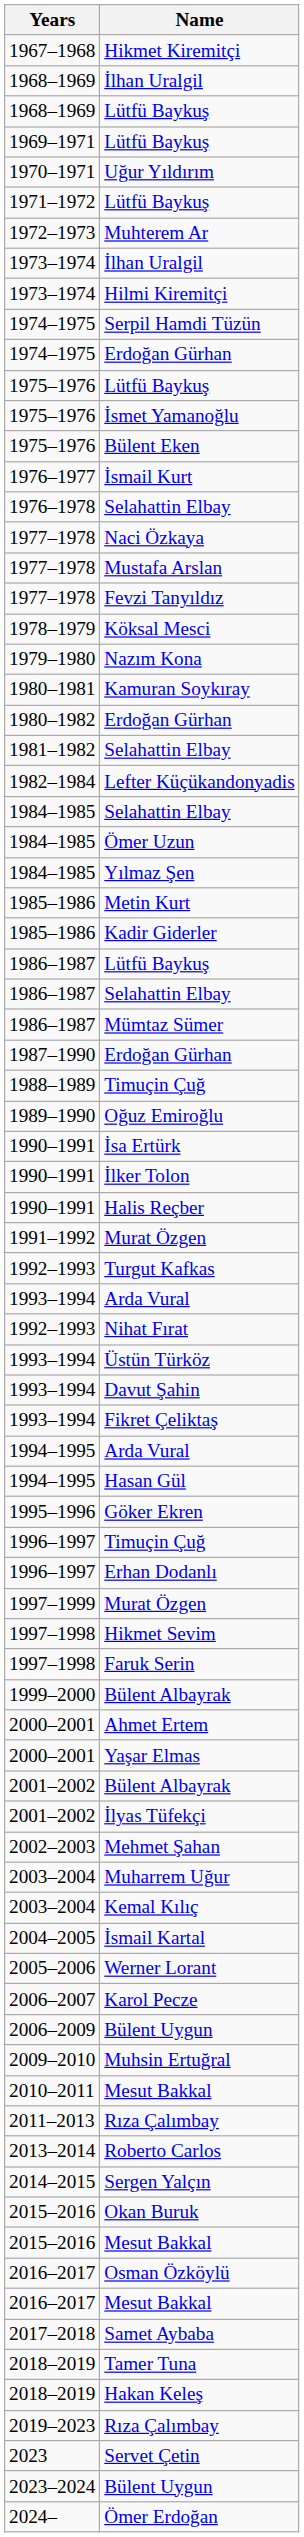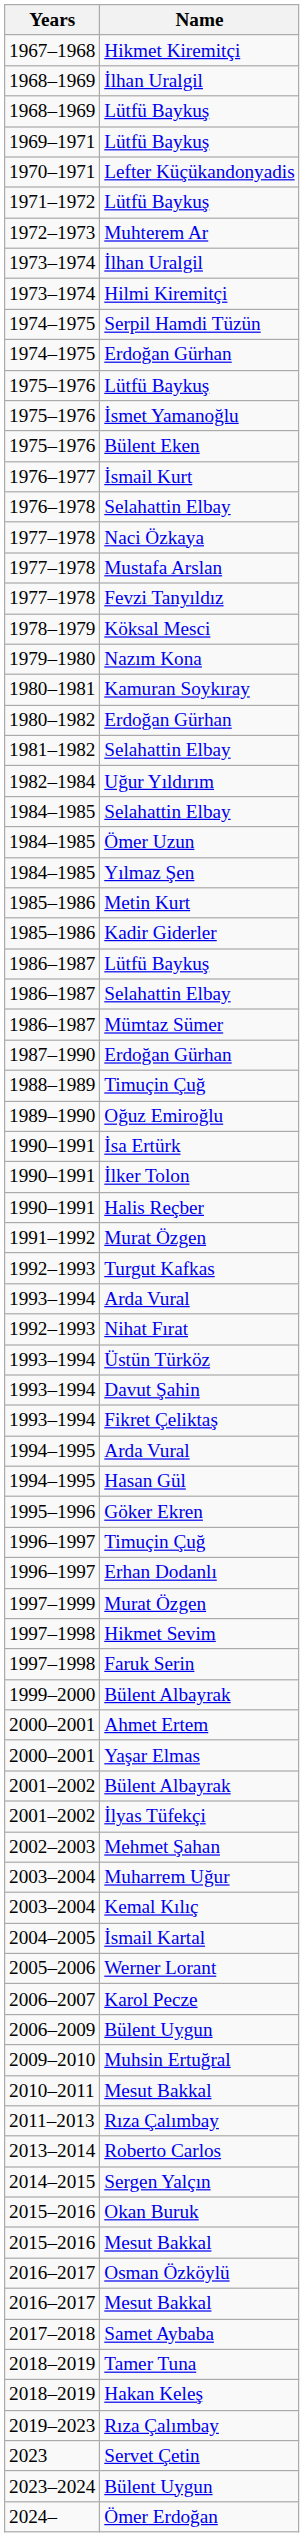row 6 | Name: Uğur Yıldırım -> Lefter Küçükandonyadis
row 26 | Name: Lefter Küçükandonyadis -> Uğur Yıldırım
